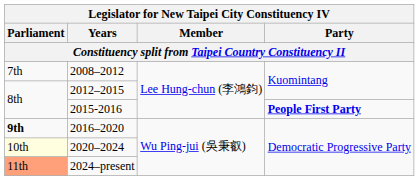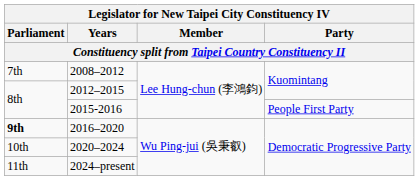2015-2016 | Party: bold -> normal
2020–2024 | Parliament: lightyellow background -> no background
2024–present | Parliament: lightsalmon background -> no background
